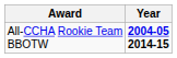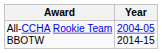row 2 | Year: bold -> normal
